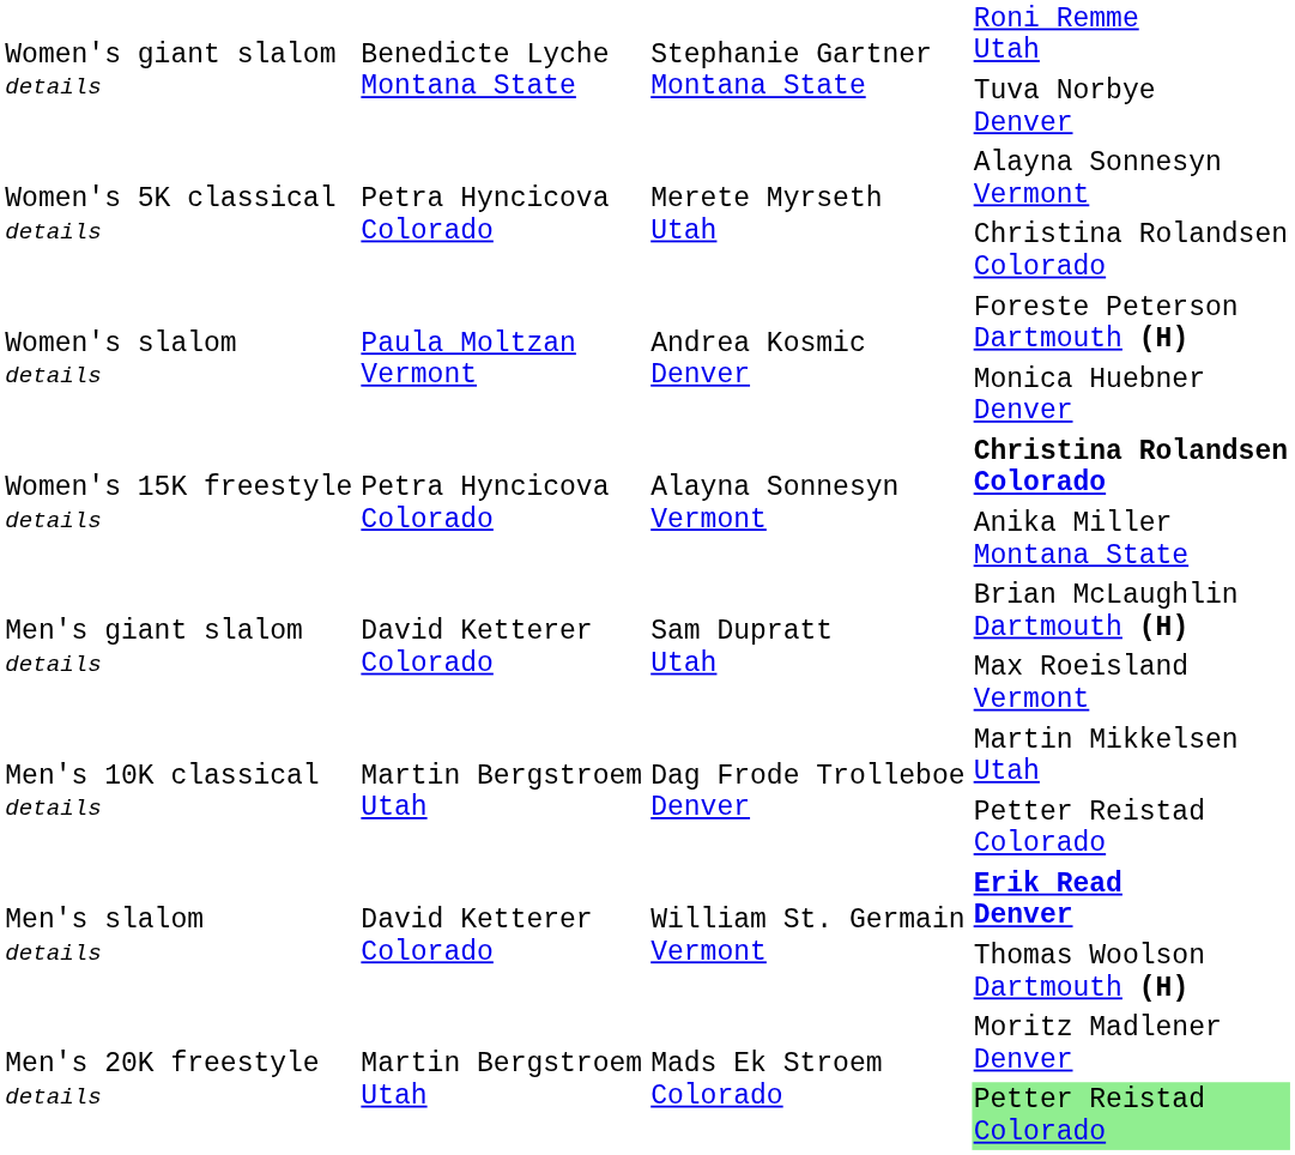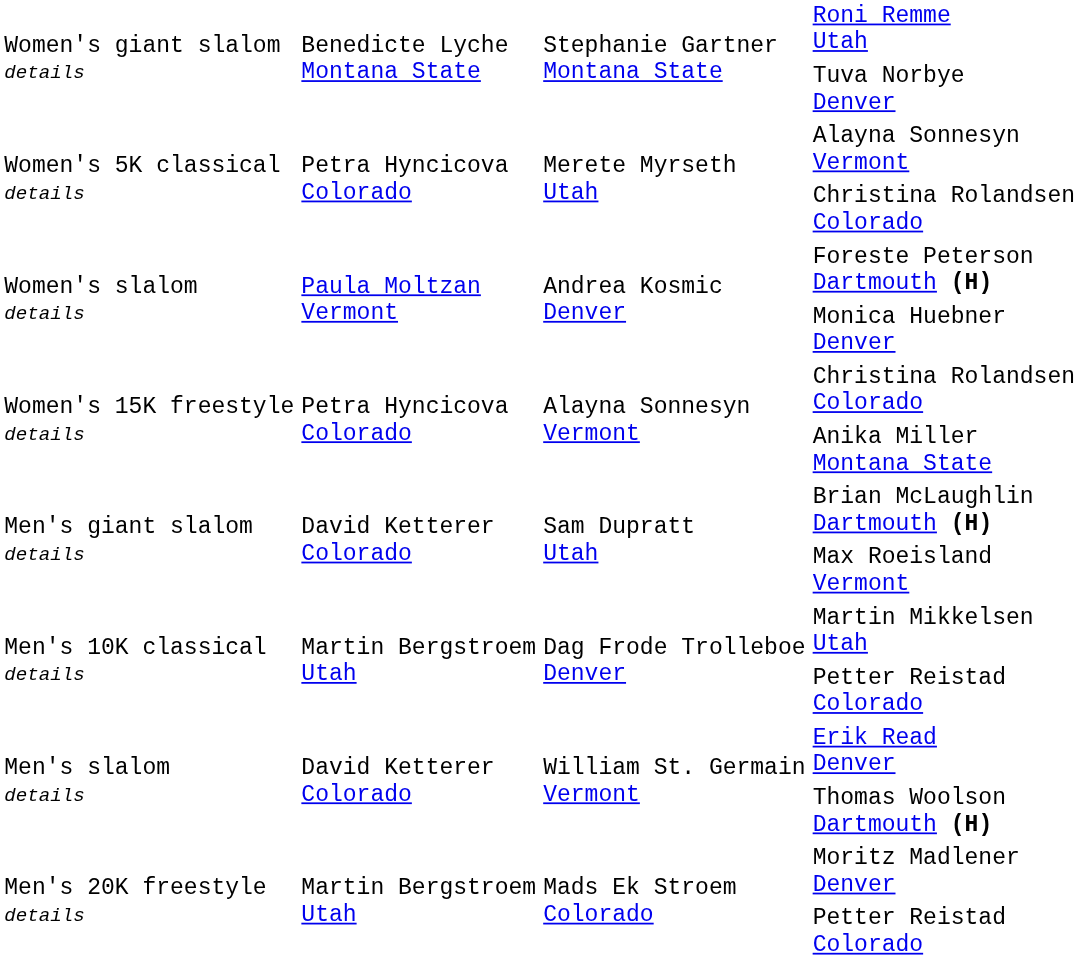Women's 15K freestyle details / Christina Rolandsen Colorado | column 4: bold -> normal
Erik Read Denver | column 4: bold -> normal
Men's 20K freestyle details / Petter Reistad Colorado | column 4: lightgreen background -> no background
